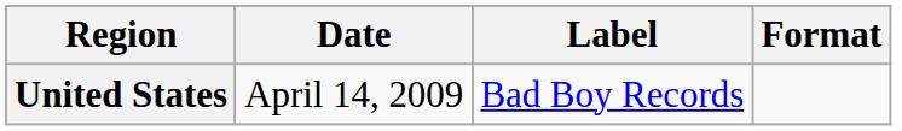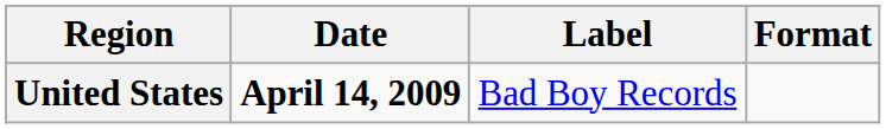United States | Date: normal -> bold
